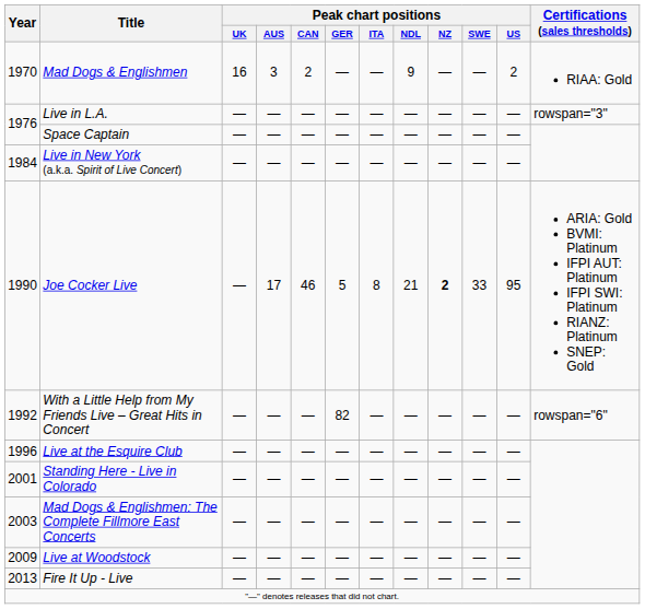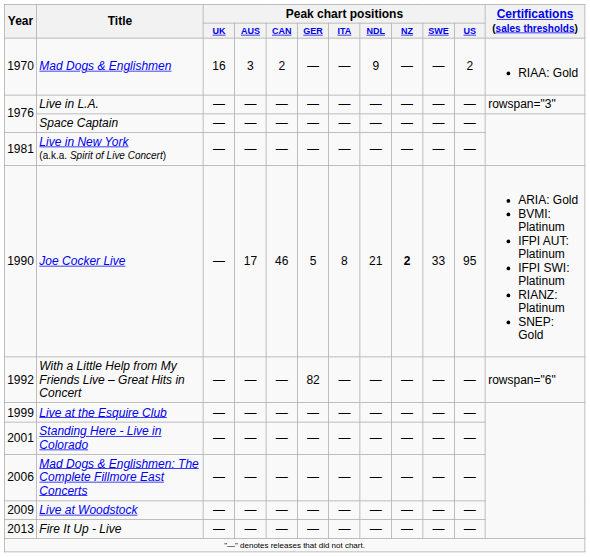Live in New York (a.k.a. Spirit of Live Concert) | Year: 1984 -> 1981
Live at the Esquire Club | Year: 1996 -> 1999
Mad Dogs & Englishmen: The Complete Fillmore East Concerts | Year: 2003 -> 2006
